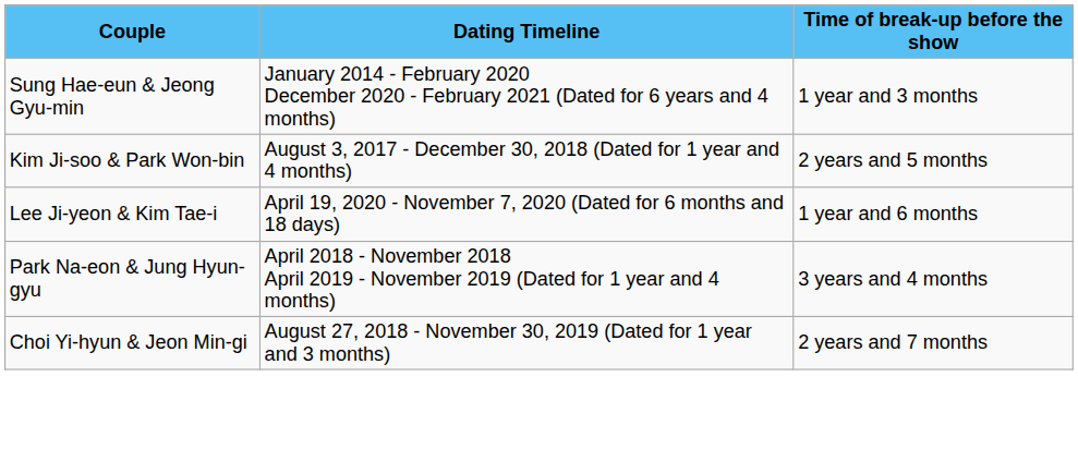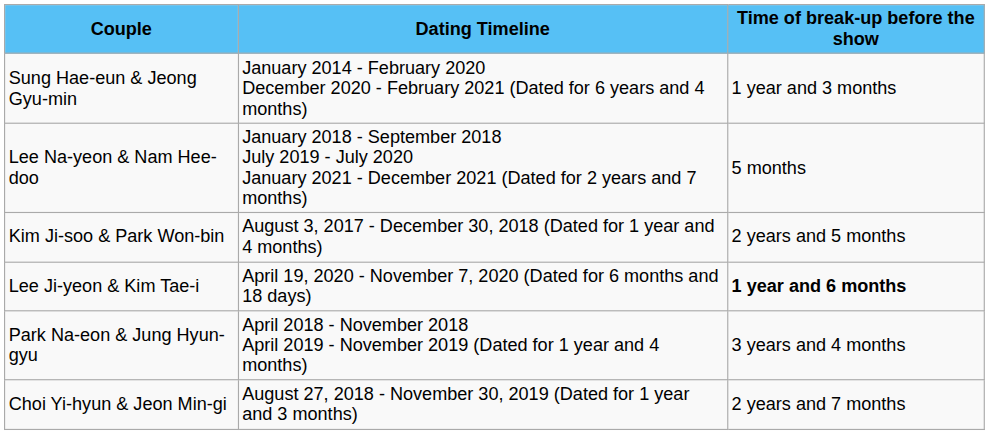+ row: Lee Na-yeon & Nam Hee-doo | January 2018 - September 2018 July 2019 - July 2020 January 2021 - December 2021 (Dated for 2 years and 7 months) | 5 months
Lee Ji-yeon & Kim Tae-i | column 3: normal -> bold
